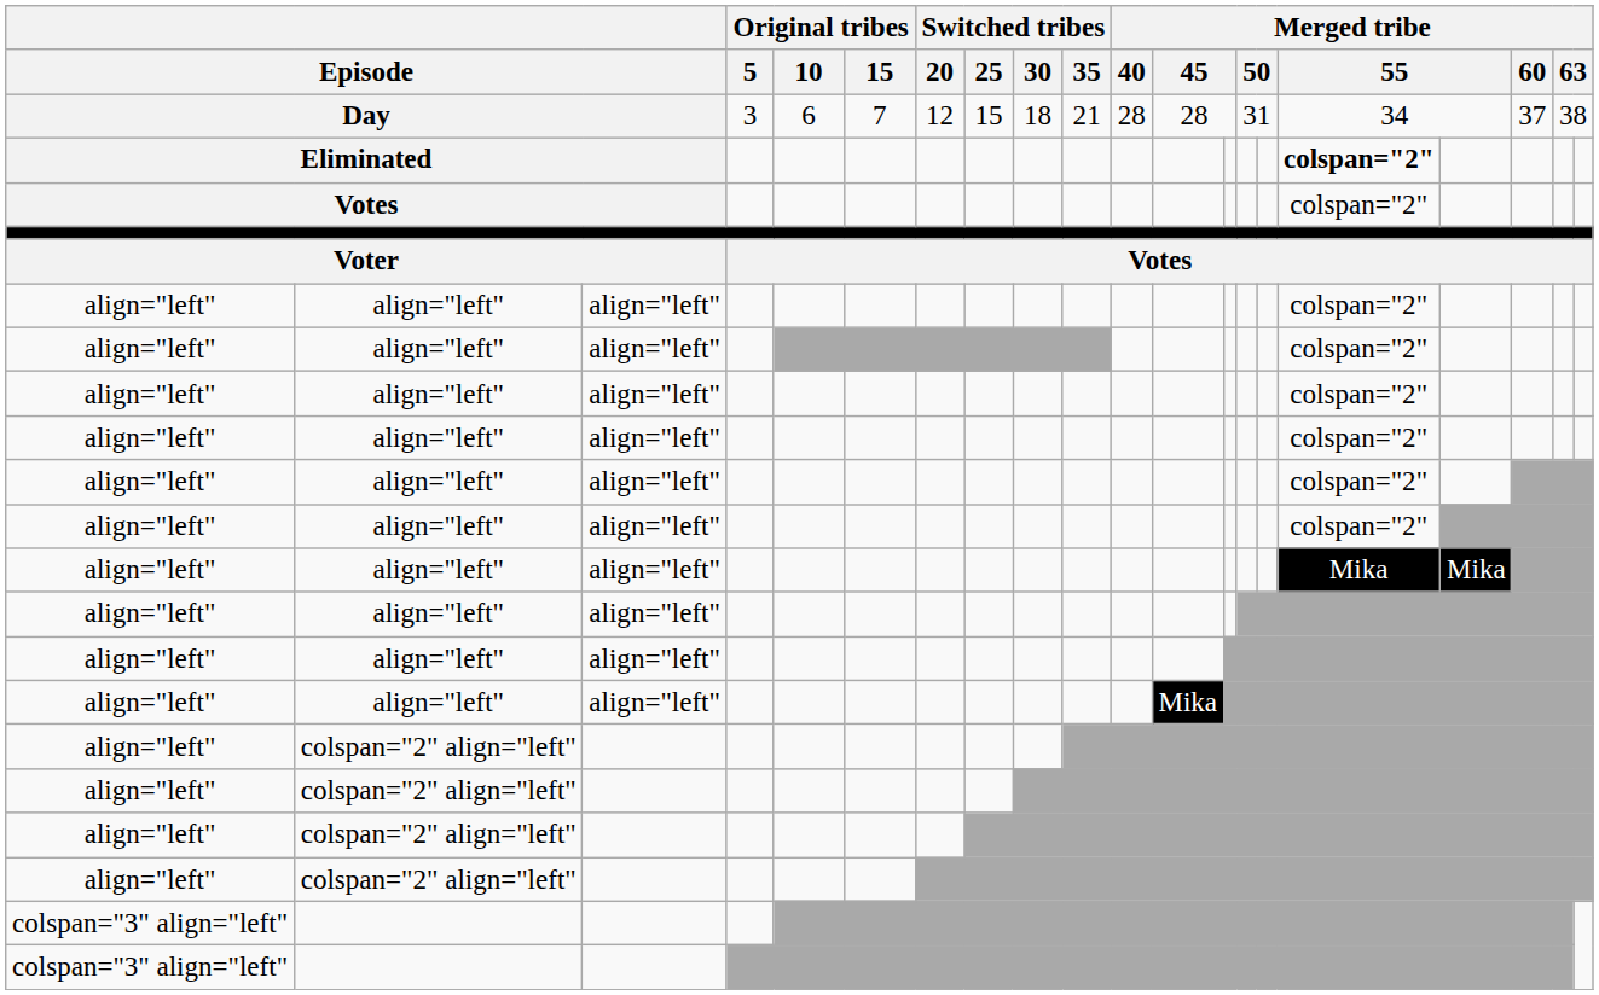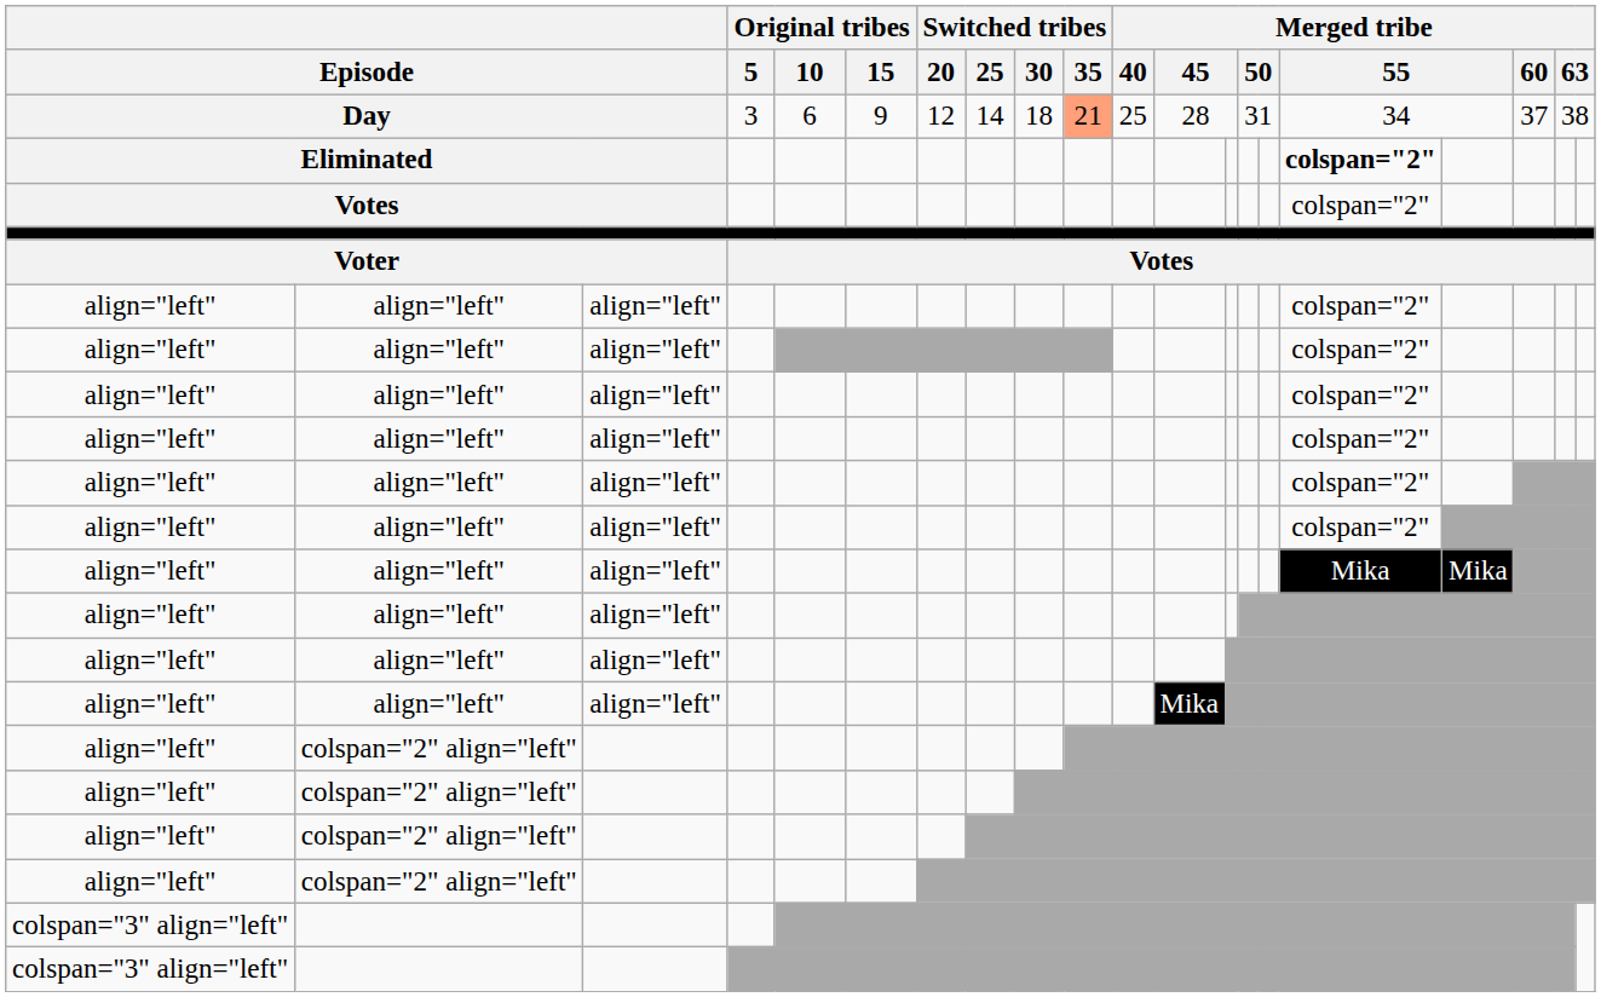Day | Original tribes / 15: 7 -> 9
Day | Switched tribes / 25: 15 -> 14
Day | Switched tribes / 35: no background -> lightsalmon background
Day | Merged tribe / 40: 28 -> 25
